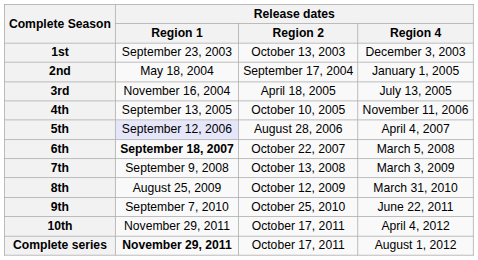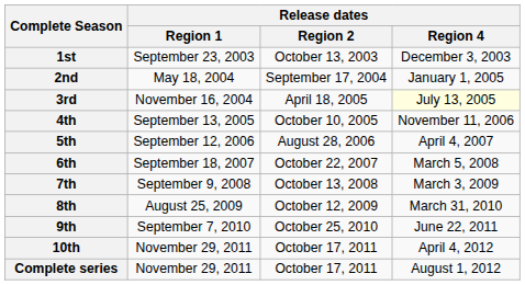3rd | Release dates / Region 4: no background -> lightyellow background
5th | Release dates / Region 1: lavender background -> no background
6th | Release dates / Region 1: bold -> normal
Complete series | Release dates / Region 1: bold -> normal
